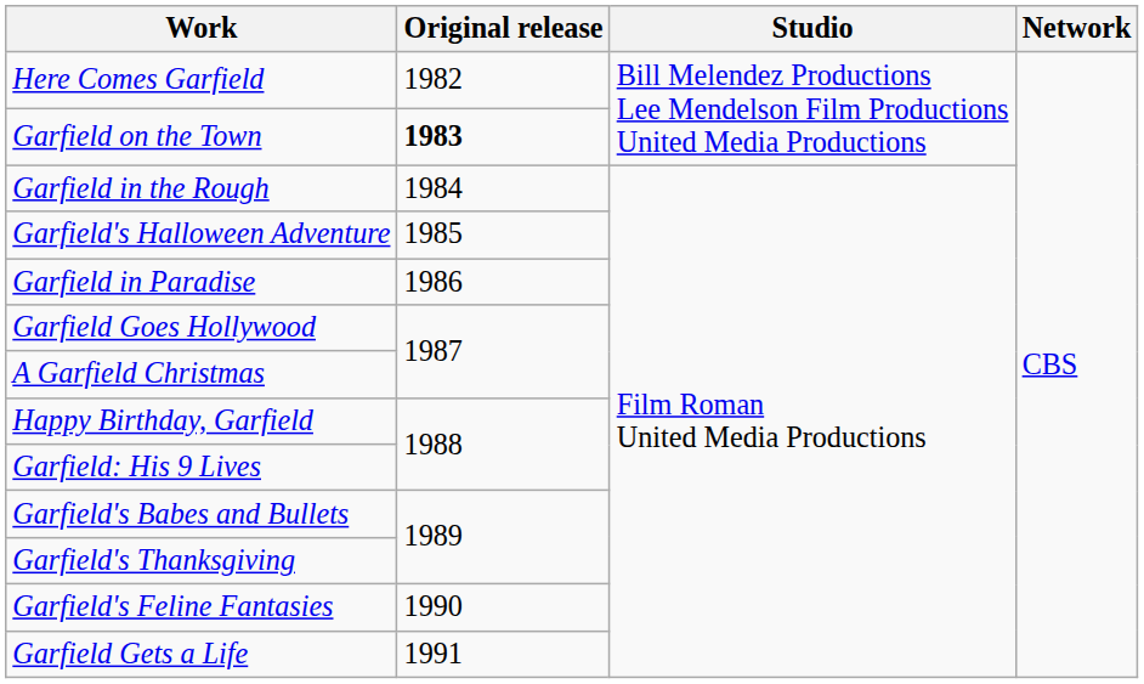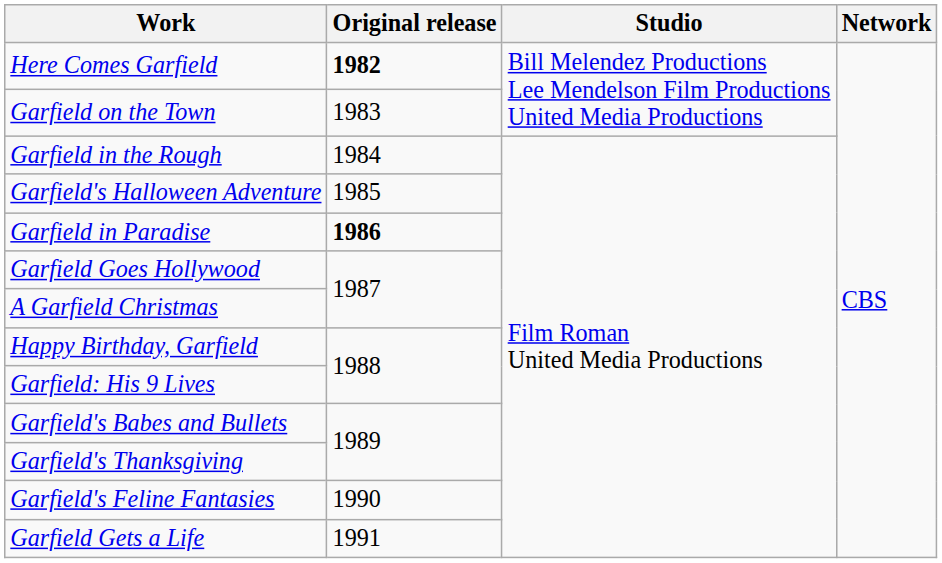Here Comes Garfield | Original release: normal -> bold
Garfield on the Town | Original release: bold -> normal
Garfield in Paradise | Original release: normal -> bold
